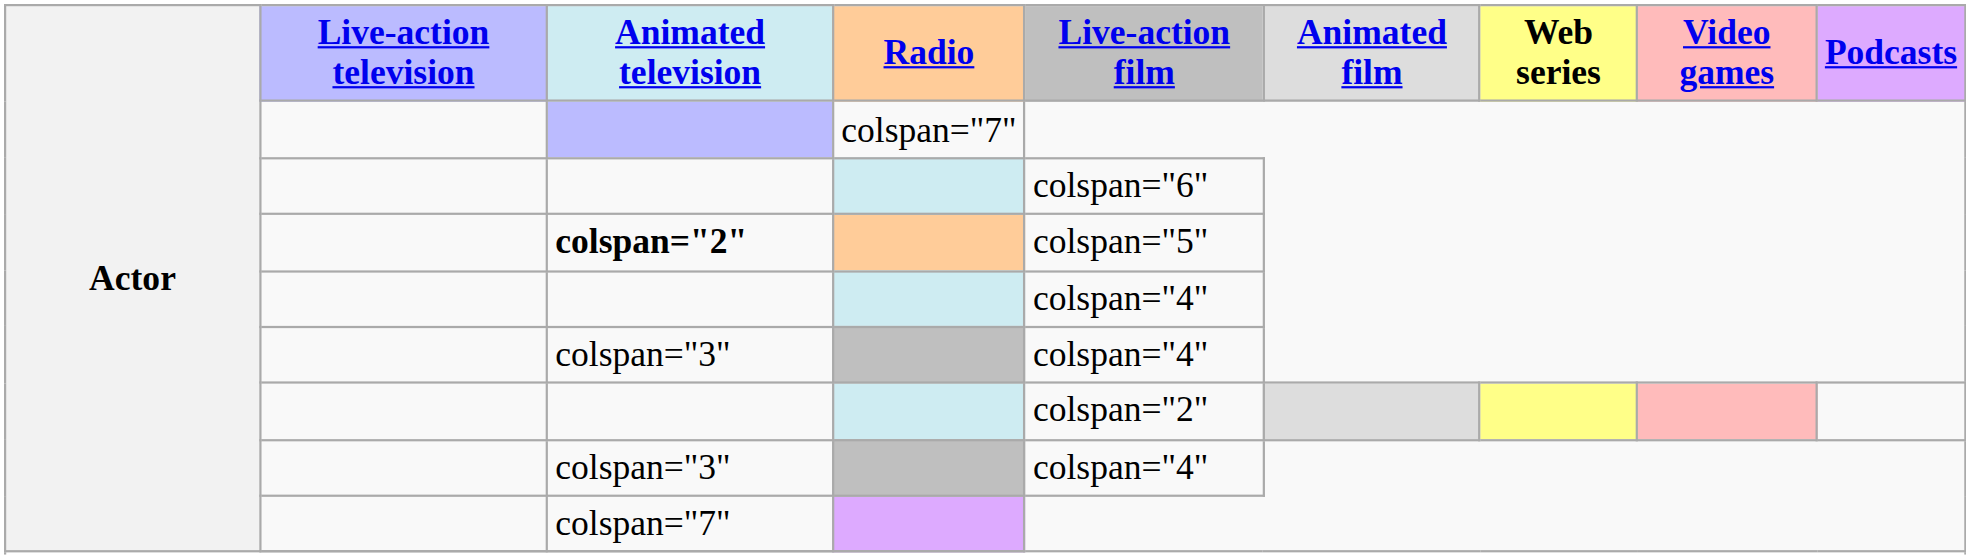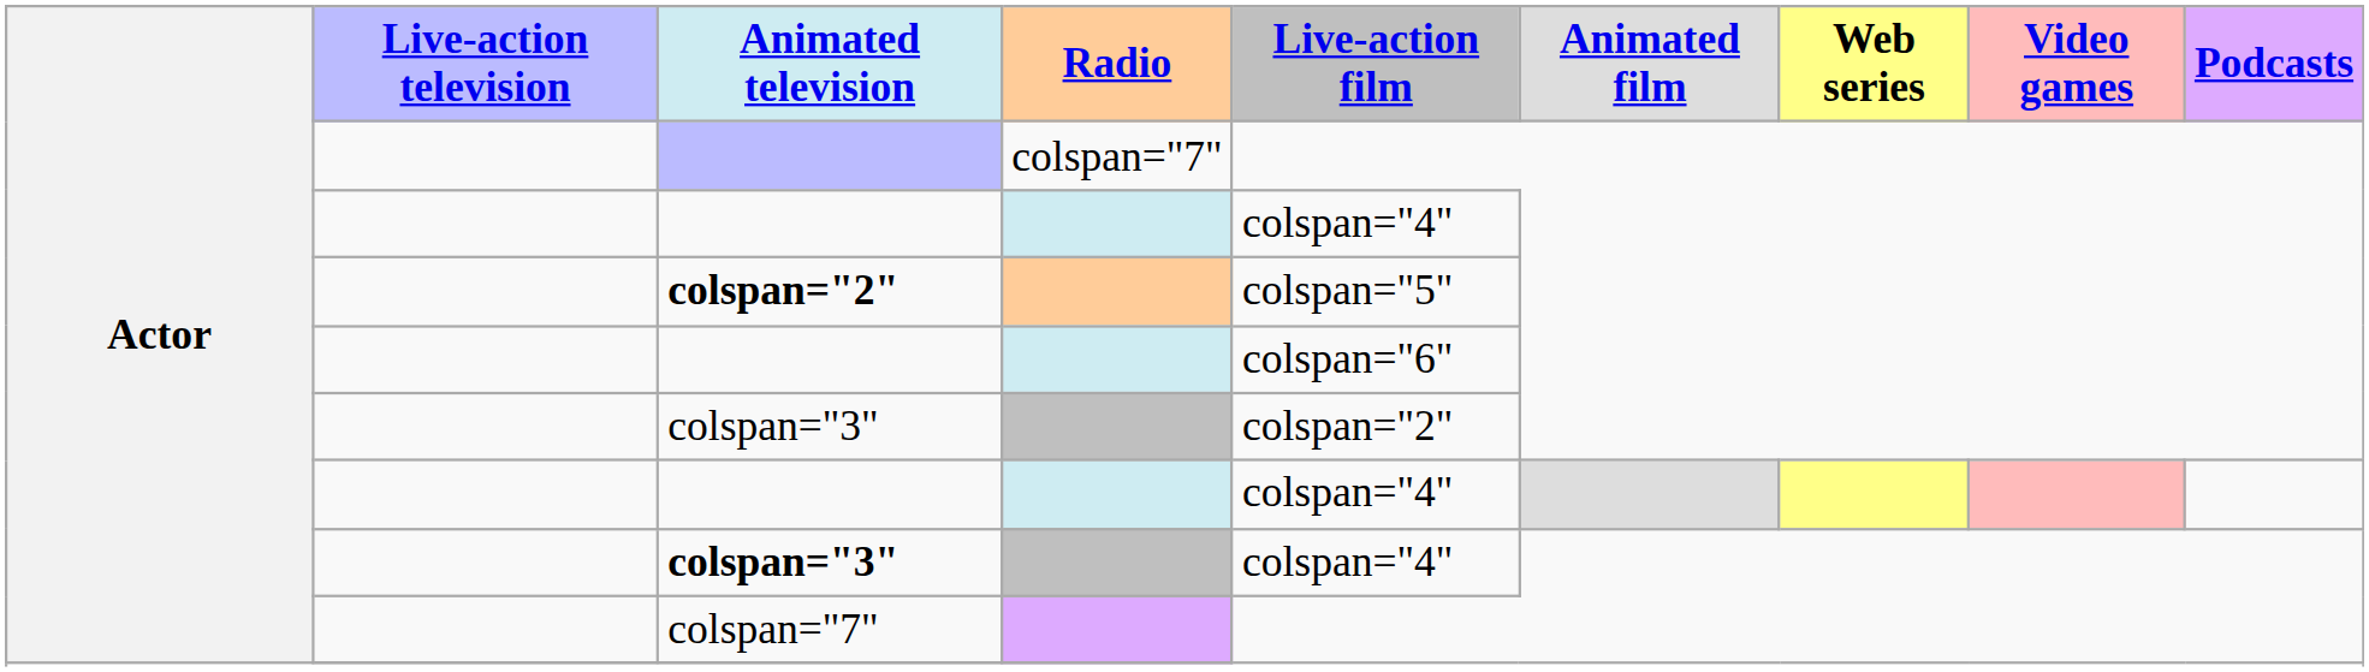row 3 | Live-action film: colspan="6" -> colspan="4"
row 5 | Live-action film: colspan="4" -> colspan="6"
row 6 | Live-action film: colspan="4" -> colspan="2"
row 7 | Live-action film: colspan="2" -> colspan="4"
row 8 | Animated television: normal -> bold
